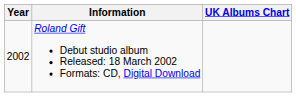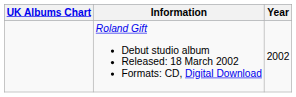columns swapped: Year <-> UK Albums Chart
